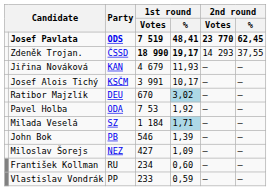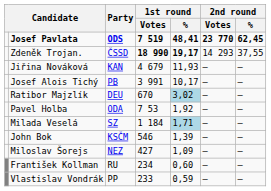Josef Alois Tichý | Party: KSČM -> PB
John Bok | Party: PB -> KSČM
